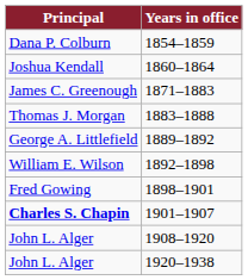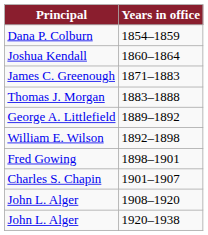row 9 | Principal: bold -> normal
